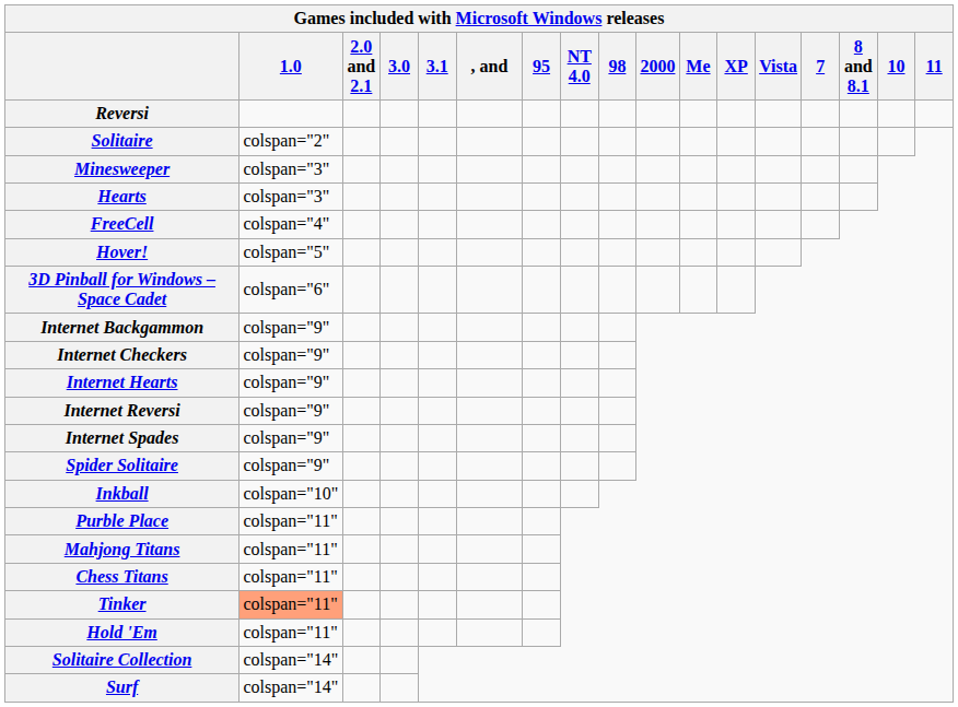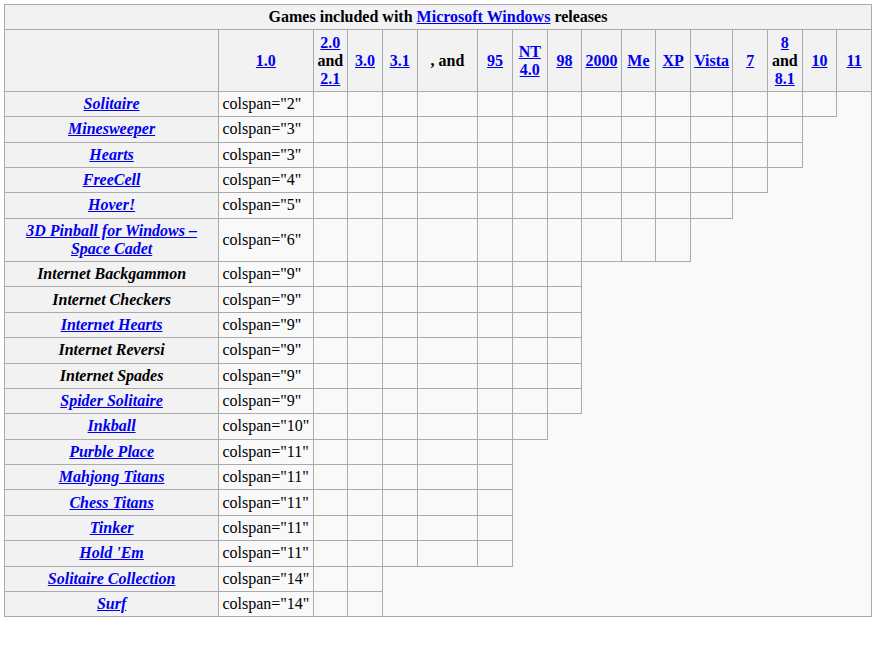- row: Reversi
Tinker | 1.0: lightsalmon background -> no background
